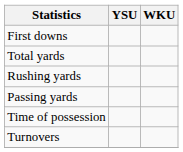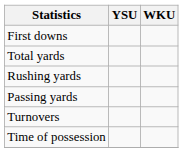rows swapped: Turnovers <-> Time of possession
